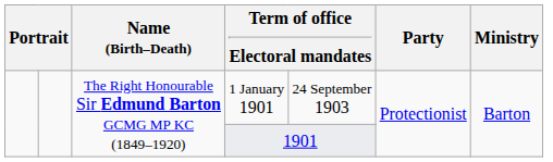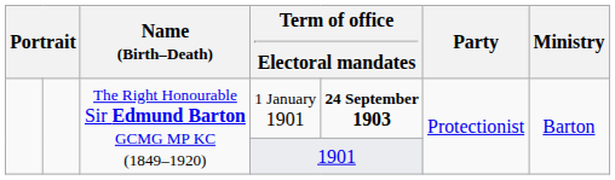1 January 1901 | column 5: normal -> bold
